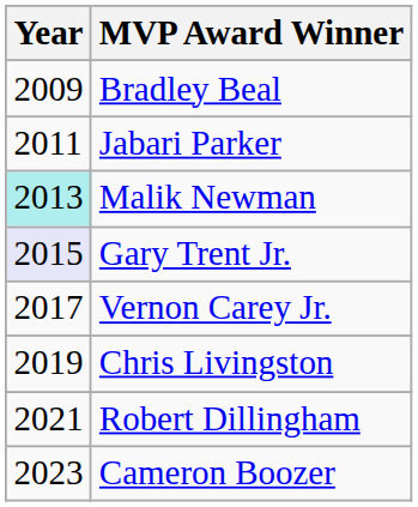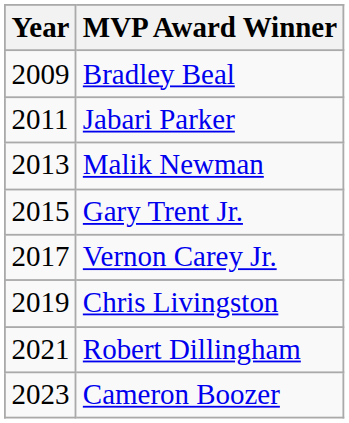Malik Newman | Year: paleturquoise background -> no background
Gary Trent Jr. | Year: lavender background -> no background
